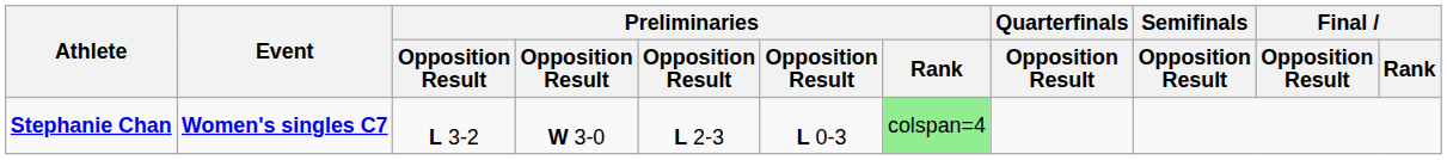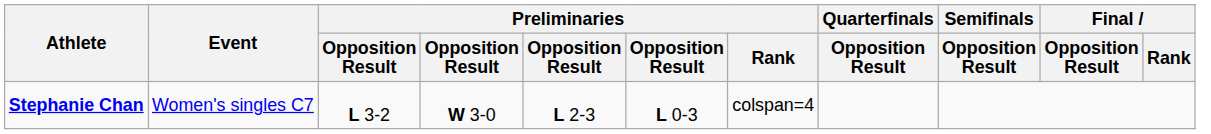Stephanie Chan | Event: bold -> normal
Stephanie Chan | Preliminaries / Rank: lightgreen background -> no background
